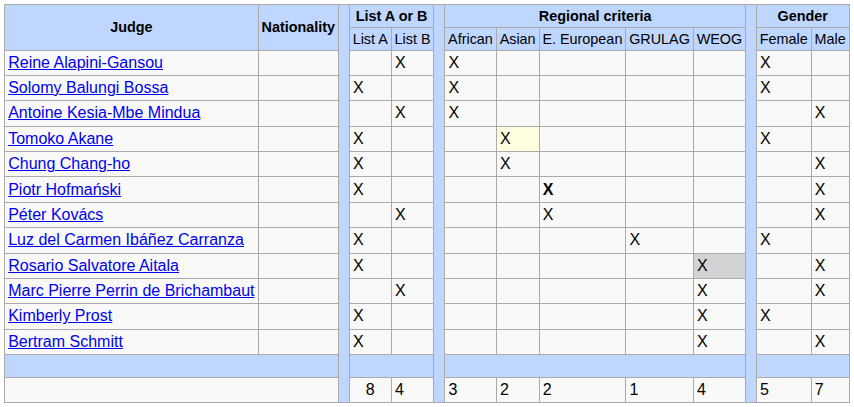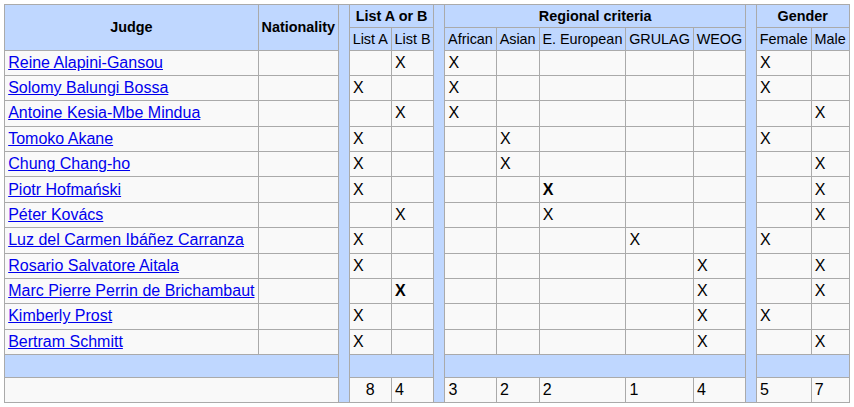Tomoko Akane | column 8: lightyellow background -> no background
Rosario Salvatore Aitala | column 11: lightgrey background -> no background
Marc Pierre Perrin de Brichambaut | column 5: normal -> bold
